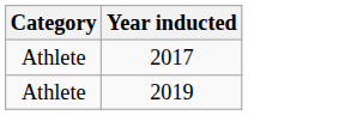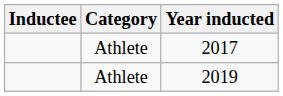+ column: Inductee
